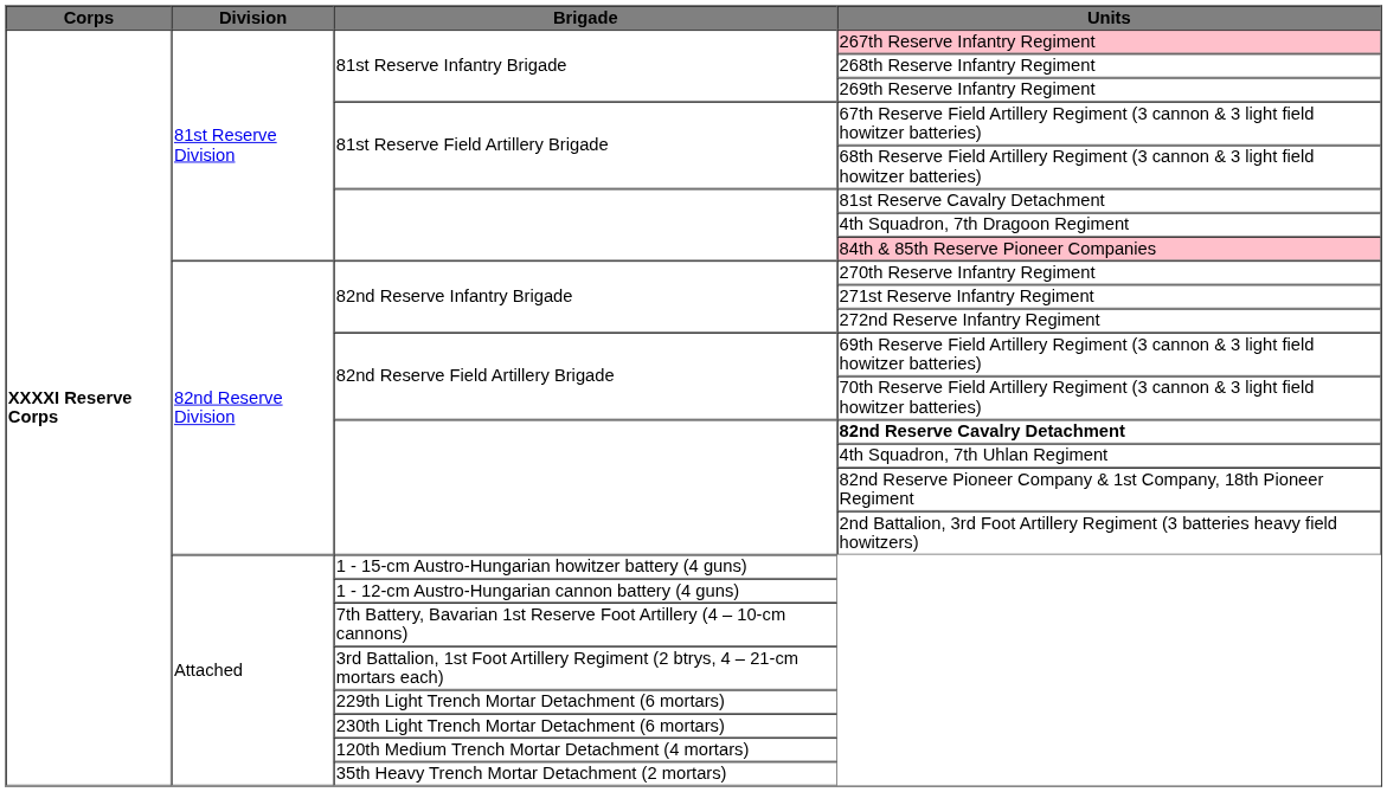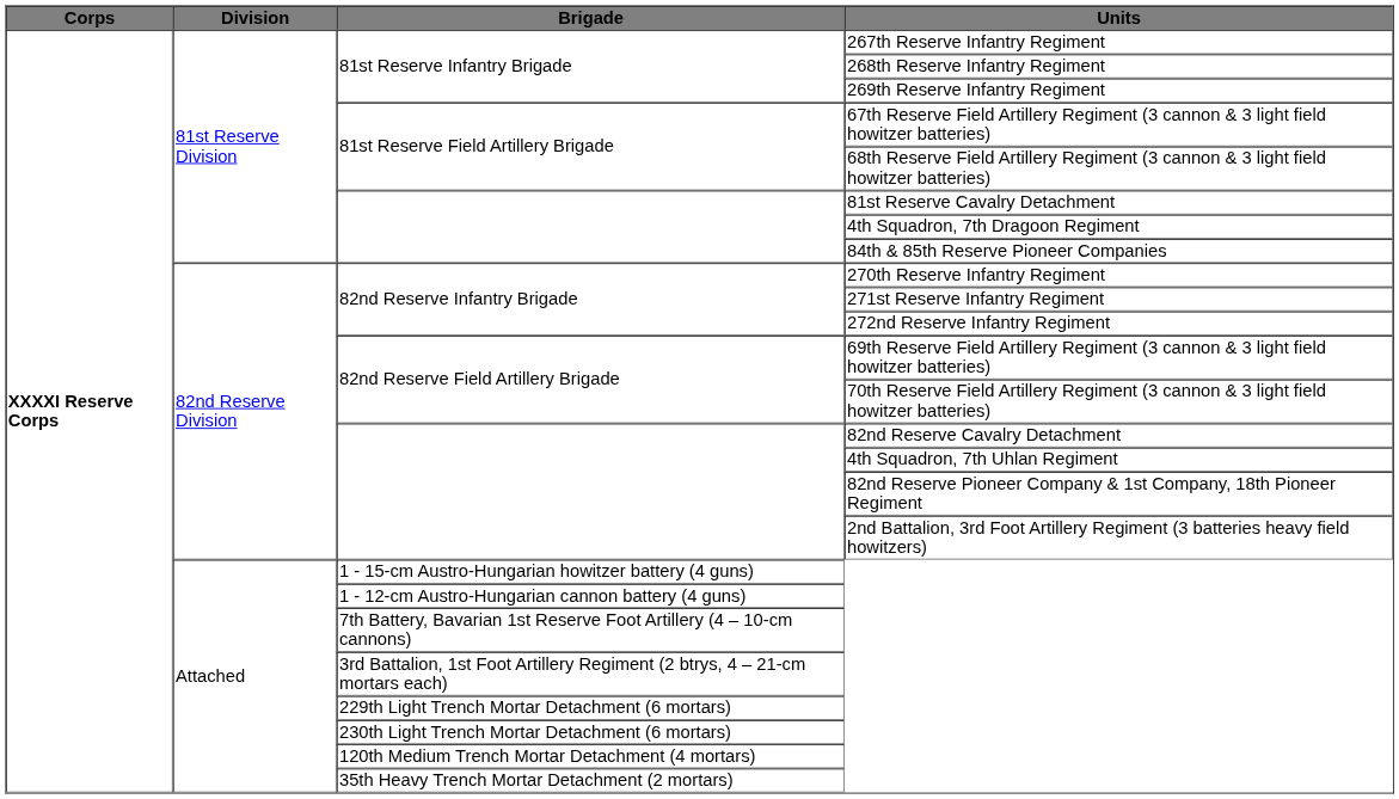267th Reserve Infantry Regiment | Units: pink background -> no background
84th & 85th Reserve Pioneer Companies | Units: pink background -> no background
82nd Reserve Cavalry Detachment | Units: bold -> normal
